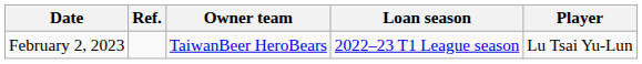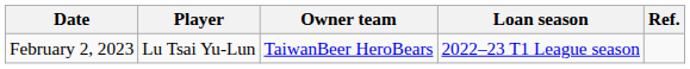columns swapped: Player <-> Ref.
